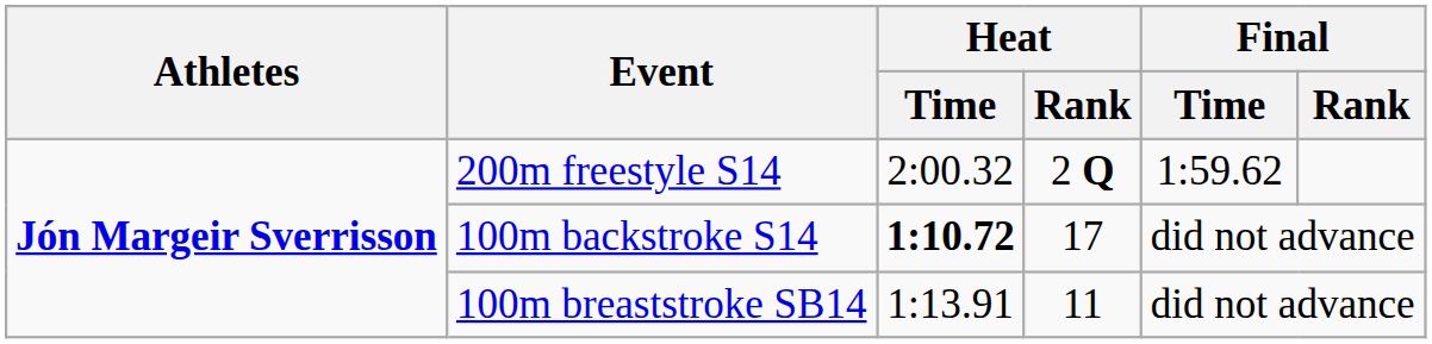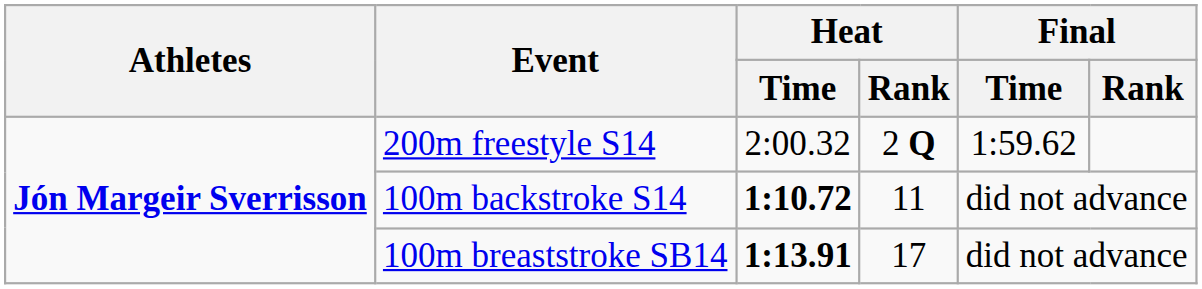100m backstroke S14 | Heat / Rank: 17 -> 11
100m breaststroke SB14 | Heat / Time: normal -> bold
100m breaststroke SB14 | Heat / Rank: 11 -> 17
